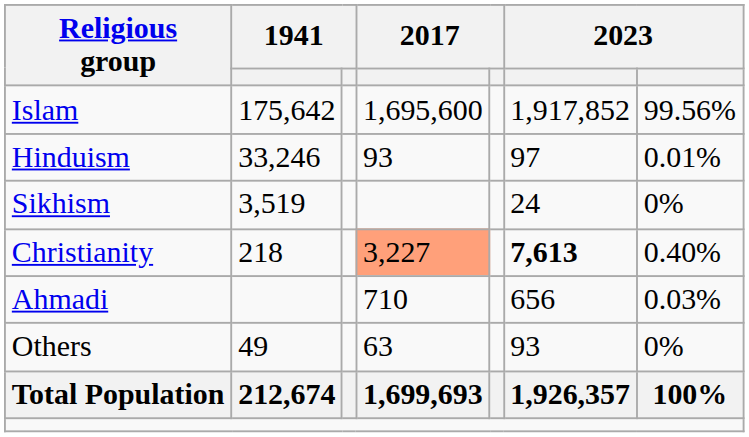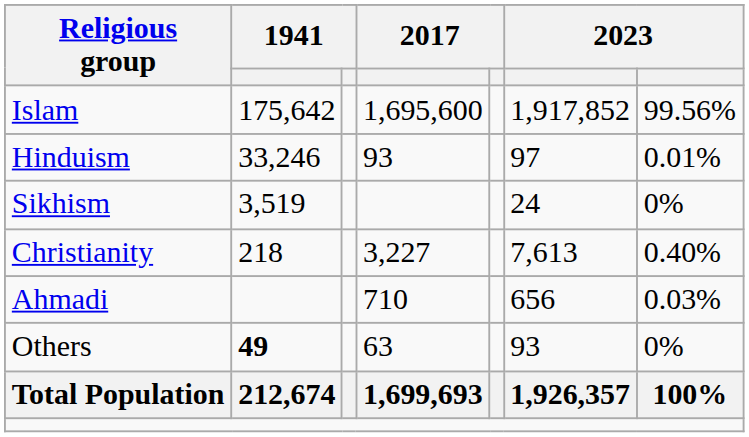Christianity | column 4: lightsalmon background -> no background
Christianity | column 6: bold -> normal
Others | column 2: normal -> bold
